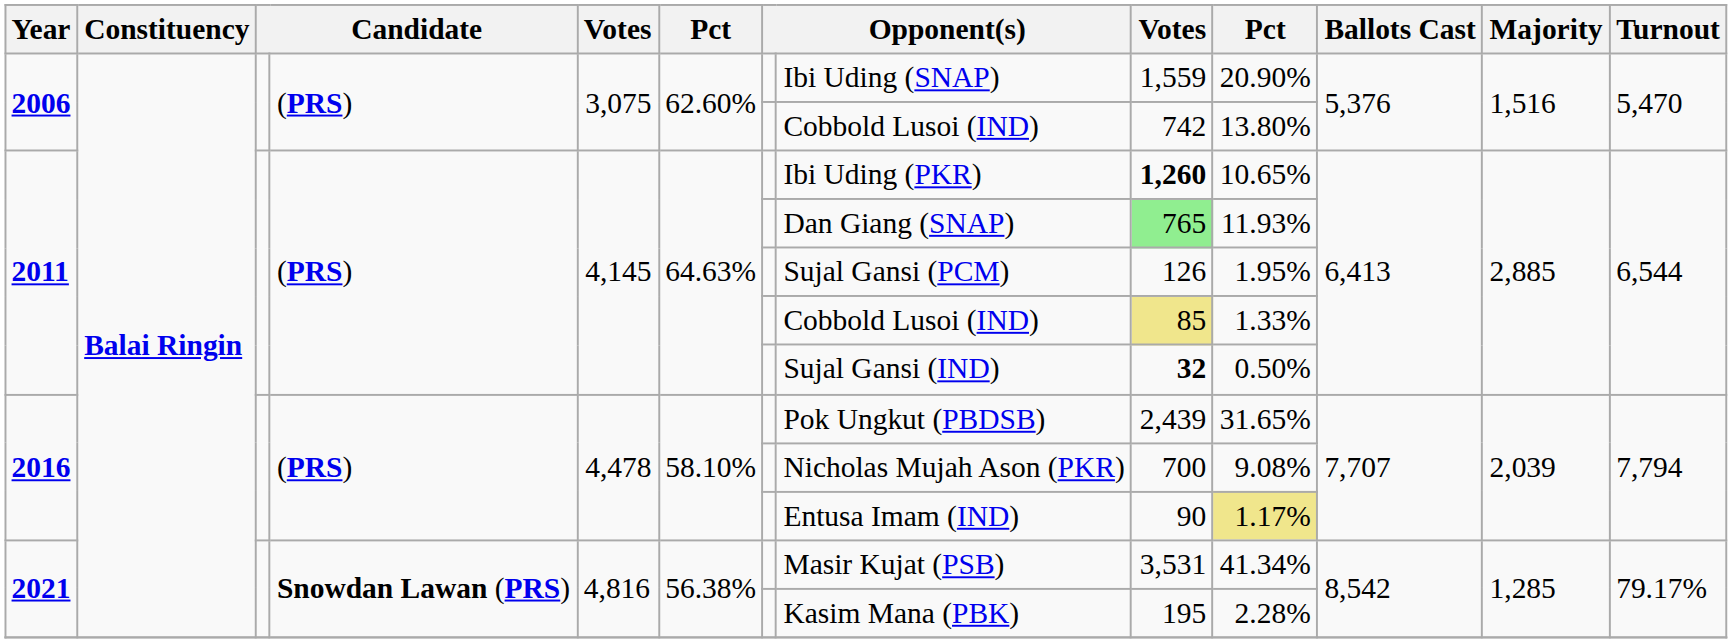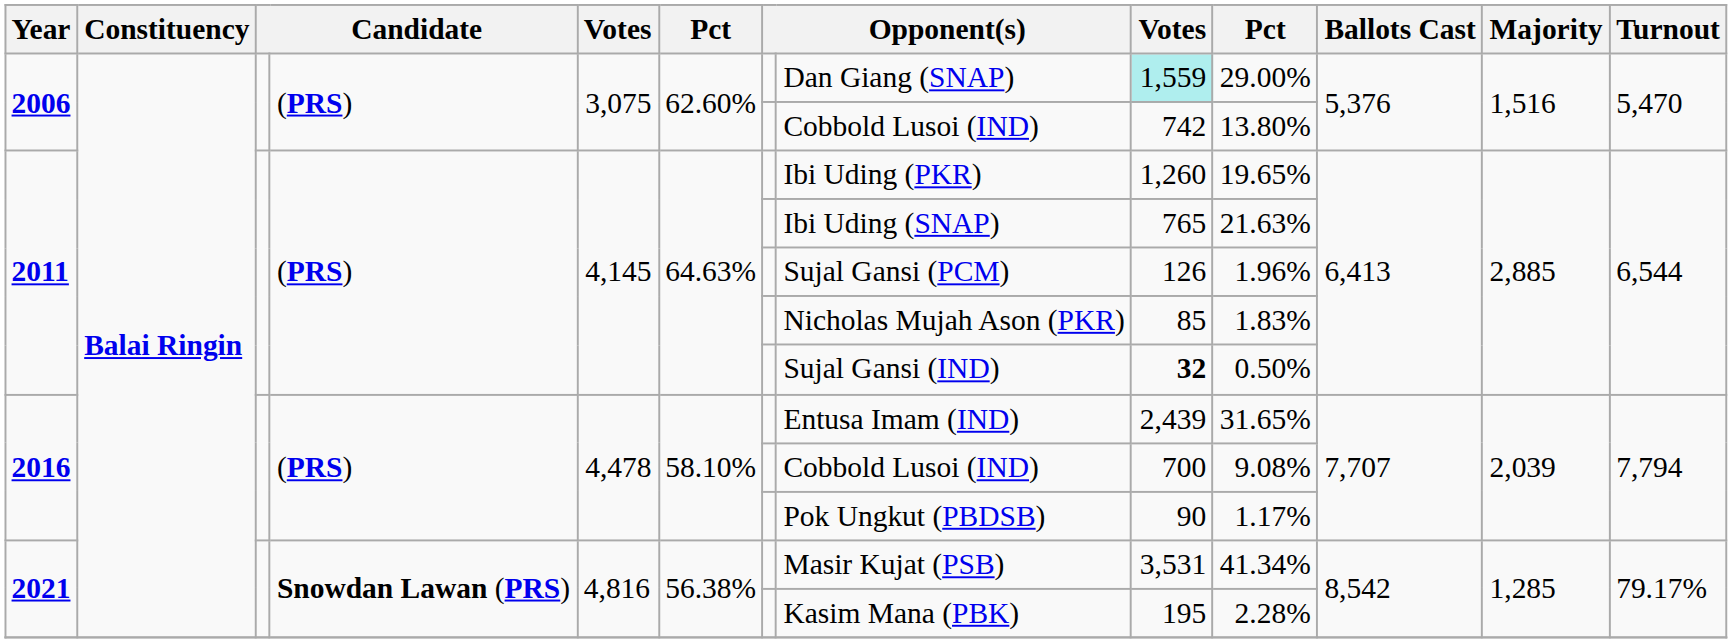row 2 | column 8: Ibi Uding (SNAP) -> Dan Giang (SNAP)
row 2 | column 9: no background -> paleturquoise background
row 2 | column 10: 20.90% -> 29.00%
row 4 | column 9: bold -> normal
row 4 | column 10: 10.65% -> 19.65%
row 5 | column 8: Dan Giang (SNAP) -> Ibi Uding (SNAP)
row 5 | column 9: lightgreen background -> no background
row 5 | column 10: 11.93% -> 21.63%
row 6 | column 10: 1.95% -> 1.96%
row 7 | column 8: Cobbold Lusoi (IND) -> Nicholas Mujah Ason (PKR)
row 7 | column 9: khaki background -> no background
row 7 | column 10: 1.33% -> 1.83%
row 9 | column 8: Pok Ungkut (PBDSB) -> Entusa Imam (IND)
row 10 | column 8: Nicholas Mujah Ason (PKR) -> Cobbold Lusoi (IND)
row 11 | column 8: Entusa Imam (IND) -> Pok Ungkut (PBDSB)
row 11 | column 10: khaki background -> no background
